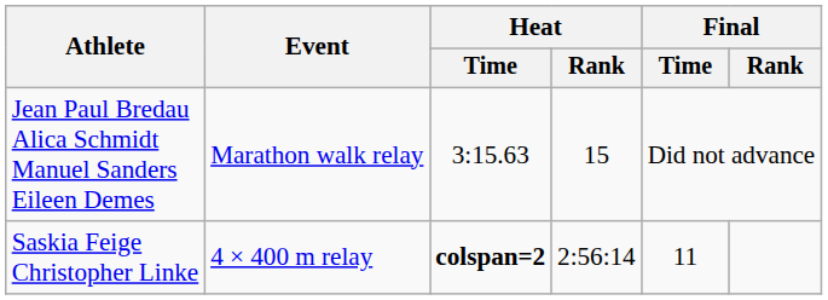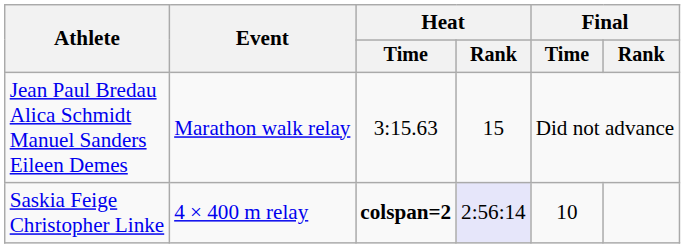Saskia Feige Christopher Linke | Heat / Rank: no background -> lavender background
Saskia Feige Christopher Linke | Final / Time: 11 -> 10
